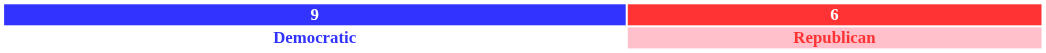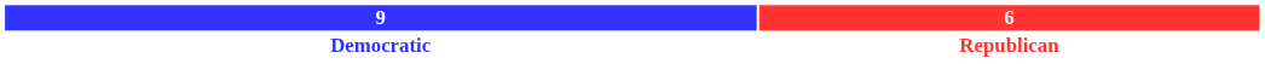Democratic | column 2: pink background -> no background
